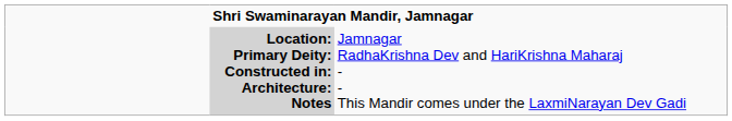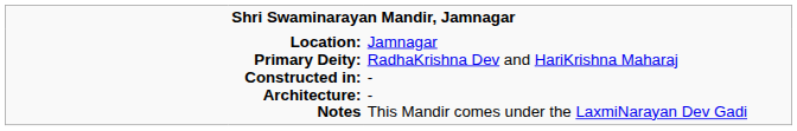Location: Primary Deity: Constructed in: Architecture: Notes | column 2: lightgrey background -> no background
